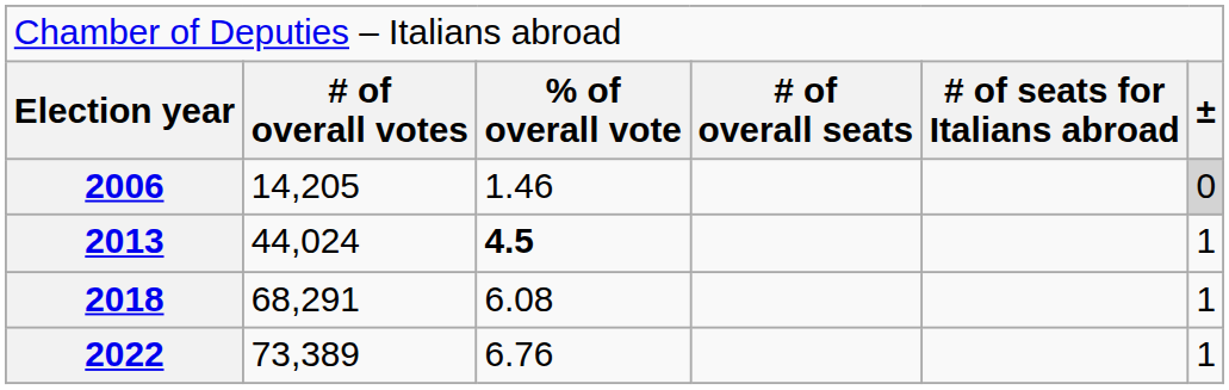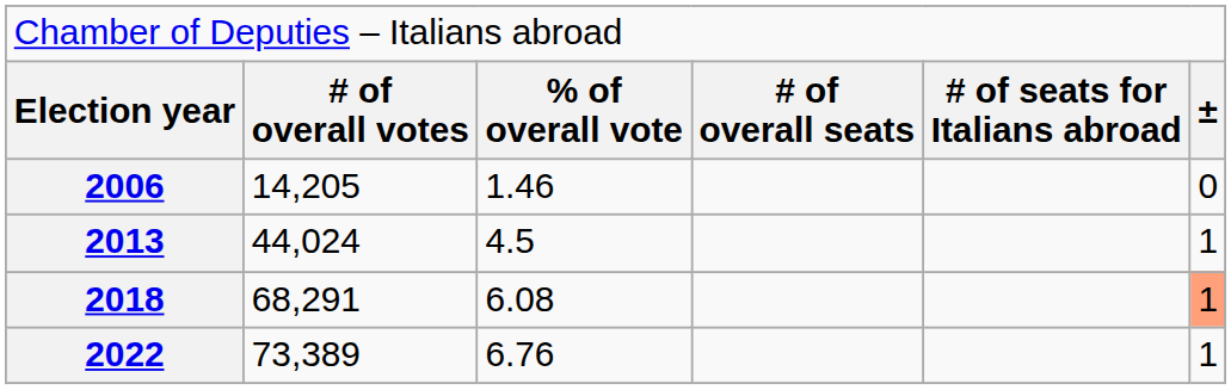2006 | column 6: lightgrey background -> no background
2013 | column 3: bold -> normal
2018 | column 6: no background -> lightsalmon background
